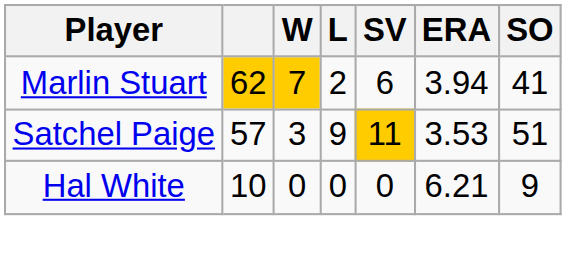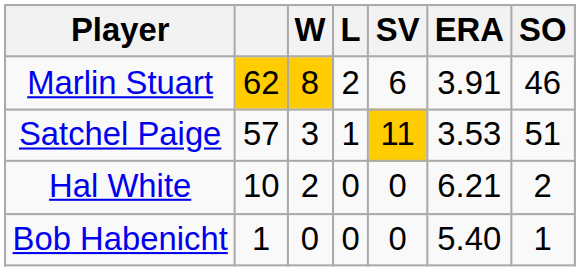Marlin Stuart | W: 7 -> 8
Marlin Stuart | ERA: 3.94 -> 3.91
Marlin Stuart | SO: 41 -> 46
Satchel Paige | L: 9 -> 1
Hal White | W: 0 -> 2
Hal White | SO: 9 -> 2
+ row: Bob Habenicht | 1 | 0 | 0 | 0 | 5.40 | 1
